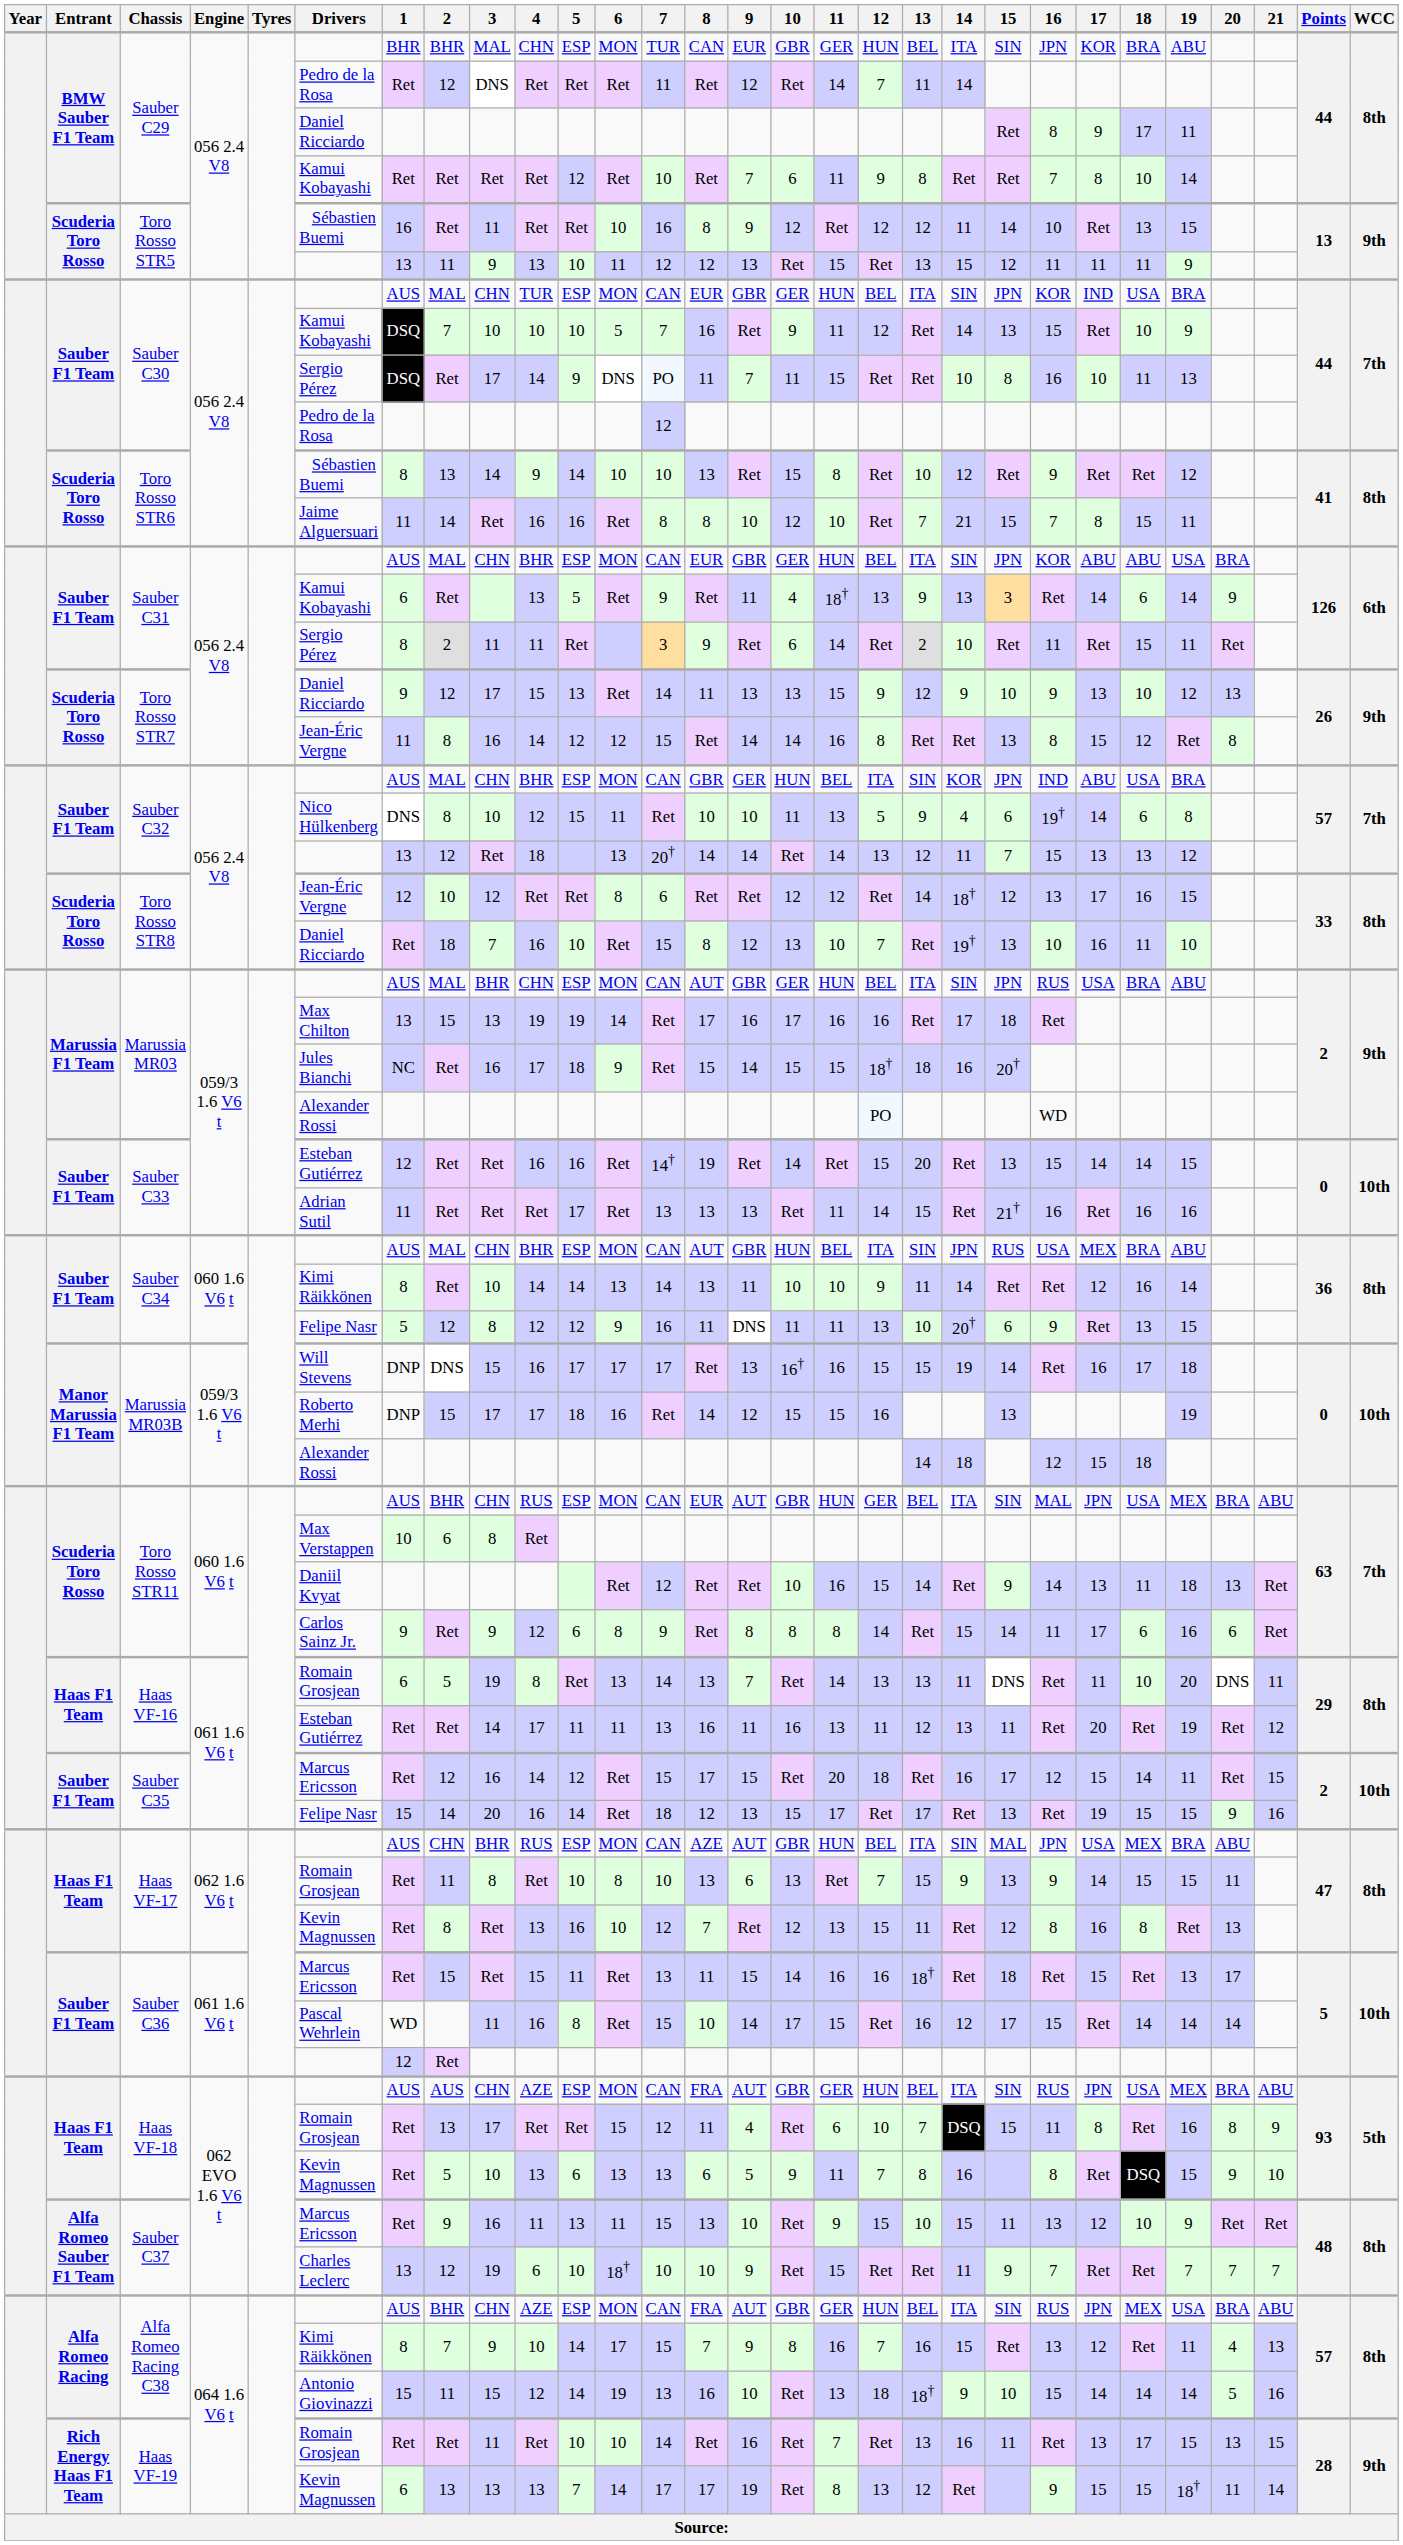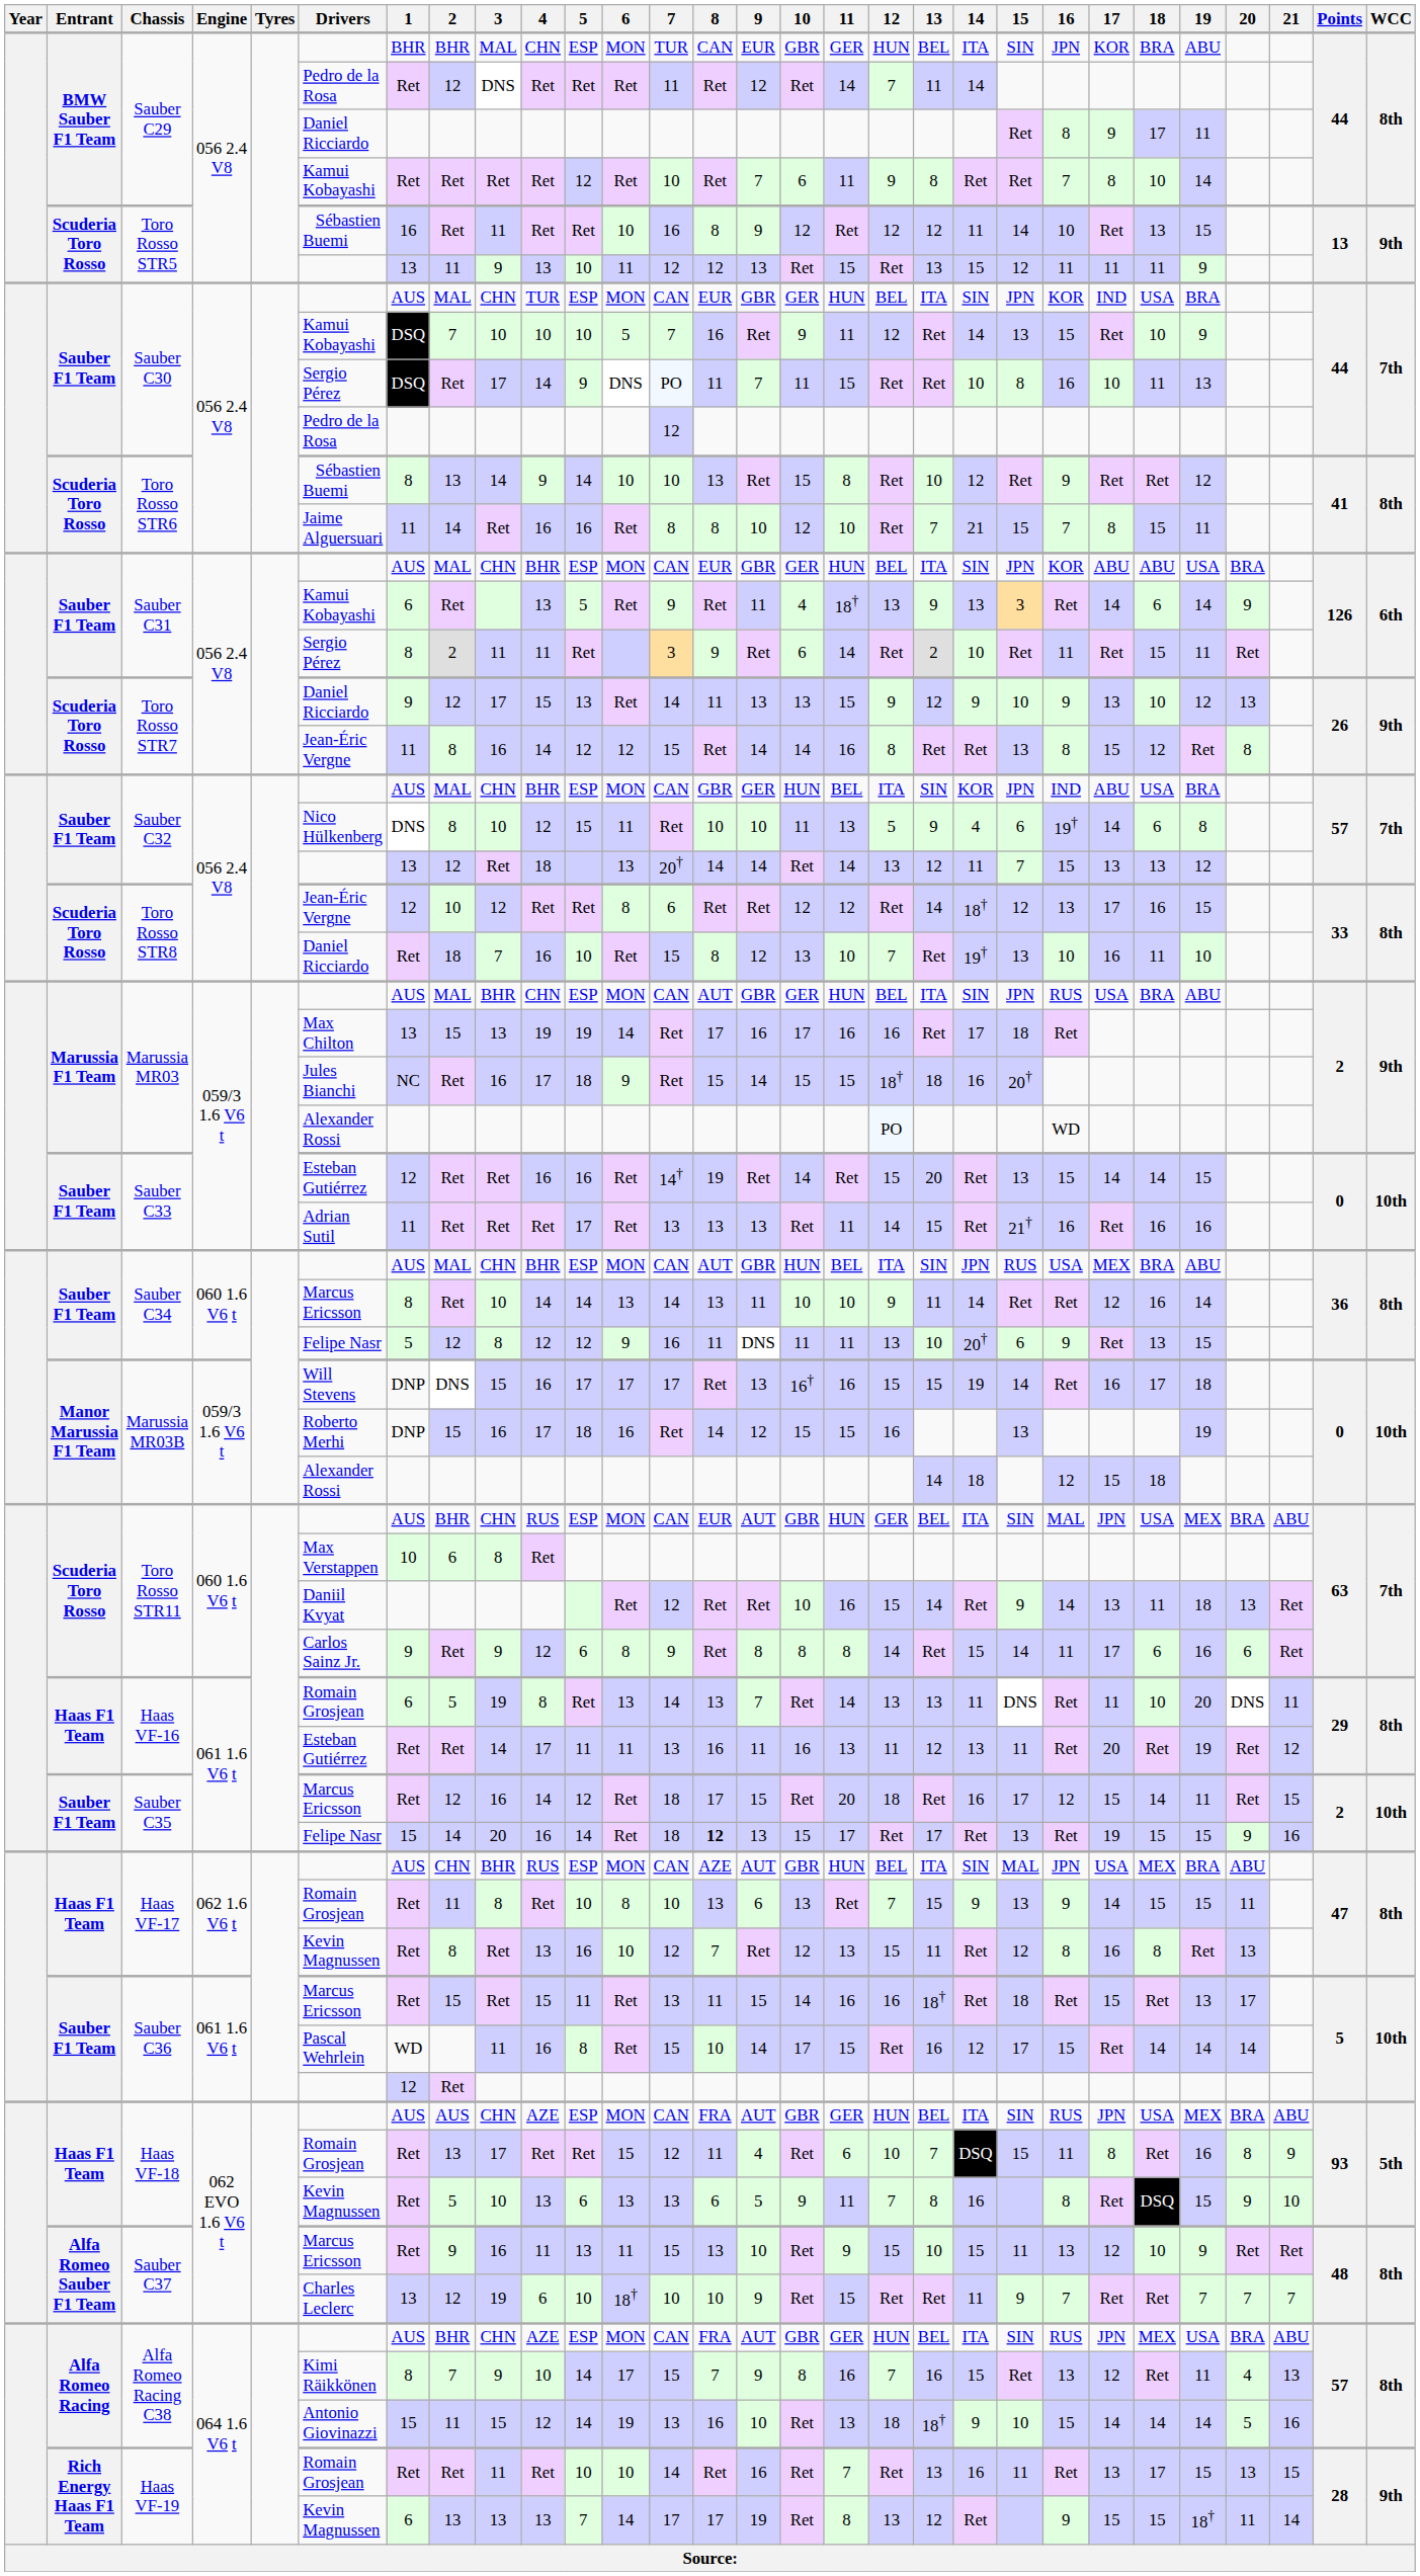row 31 | Drivers: Kimi Räikkönen -> Marcus Ericsson
row 34 | 3: 17 -> 16
row 42 | 7: 15 -> 18
row 43 | 8: normal -> bold
